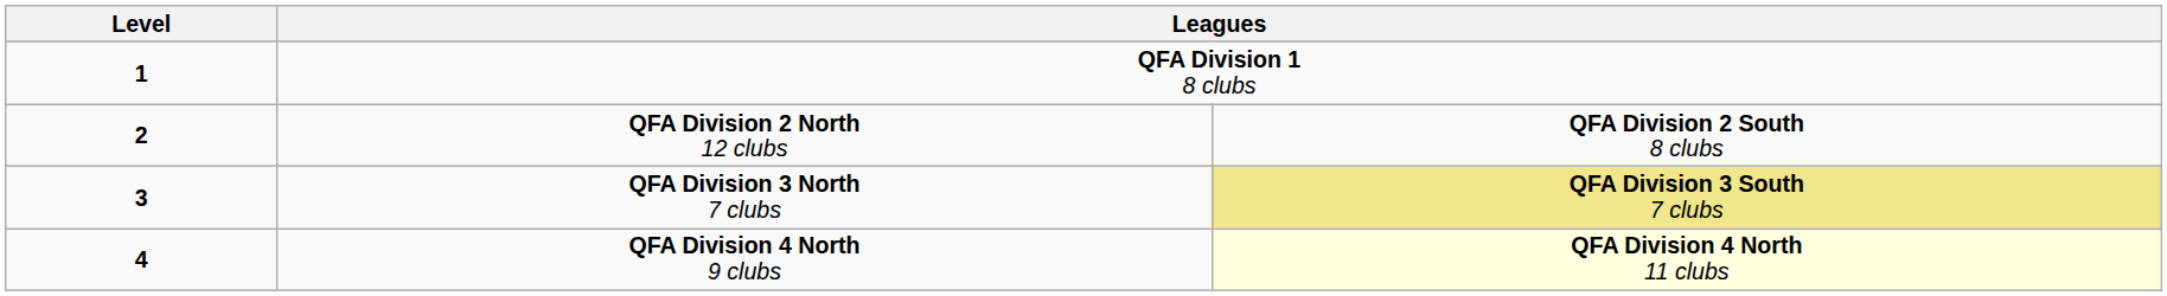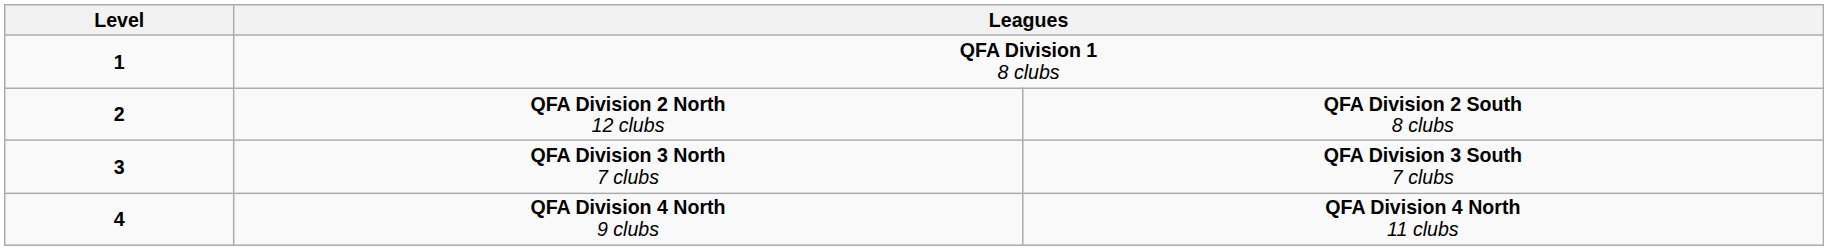QFA Division 3 North 7 clubs | column 3: khaki background -> no background
QFA Division 4 North 9 clubs | column 3: lightyellow background -> no background
